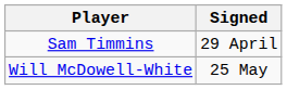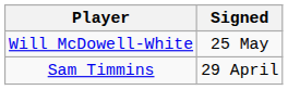rows swapped: Sam Timmins <-> Will McDowell-White
